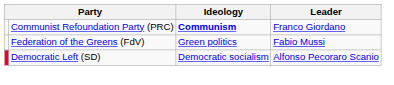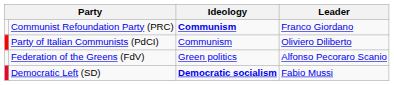+ row: Party of Italian Communists (PdCI) | Communism | Oliviero Diliberto
Federation of the Greens (FdV) | Leader: Fabio Mussi -> Alfonso Pecoraro Scanio
Democratic Left (SD) | Ideology: normal -> bold
Democratic Left (SD) | Leader: Alfonso Pecoraro Scanio -> Fabio Mussi
